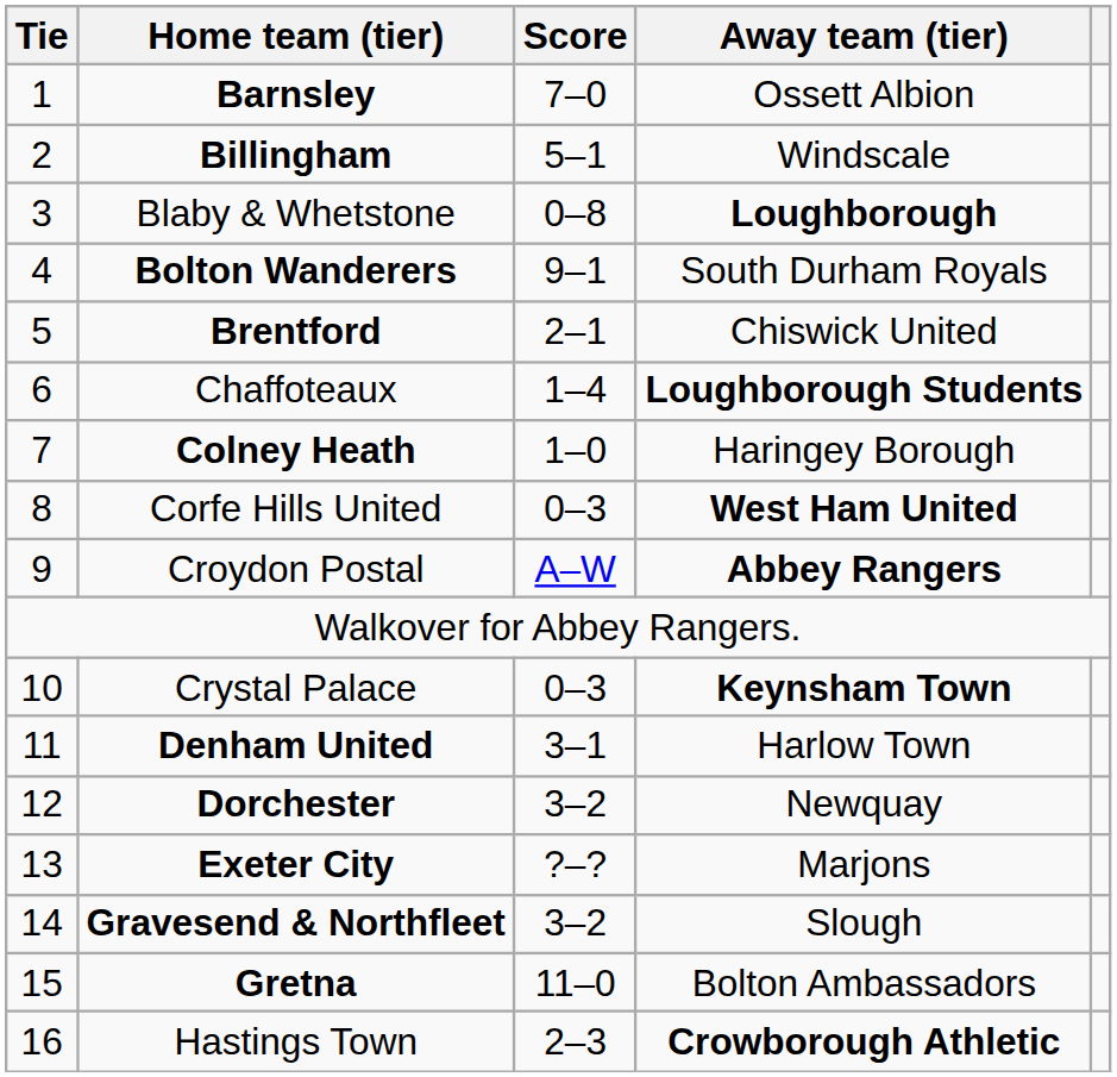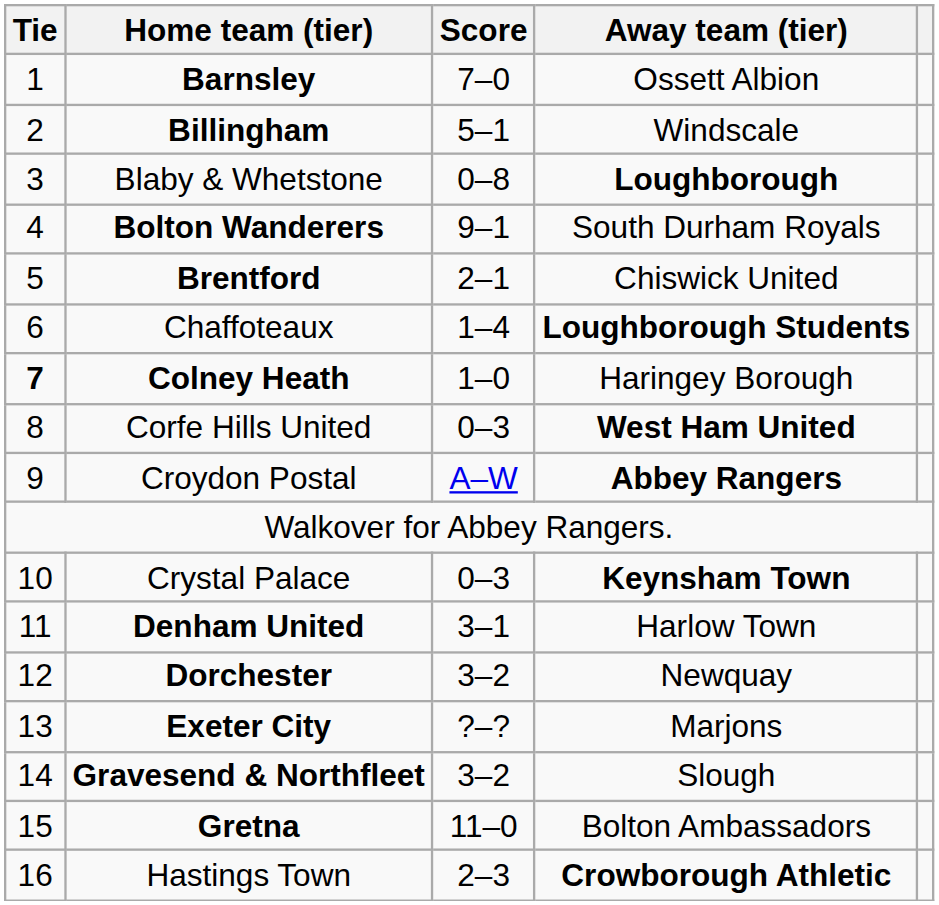Colney Heath | Tie: normal -> bold
